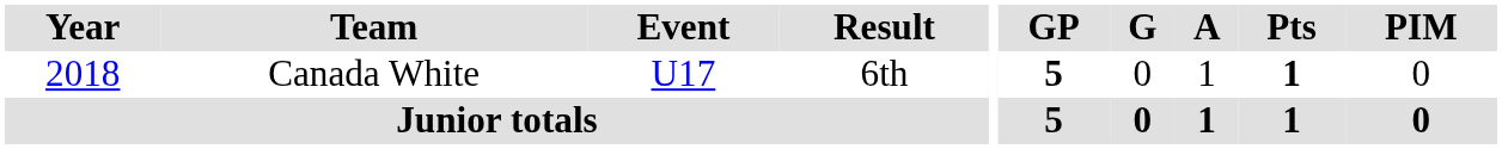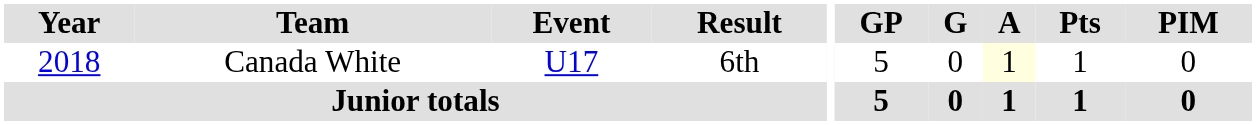Canada White | GP: bold -> normal
Canada White | A: no background -> lightyellow background
Canada White | Pts: bold -> normal
